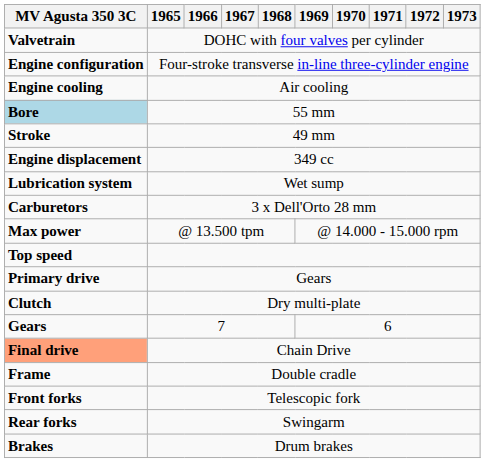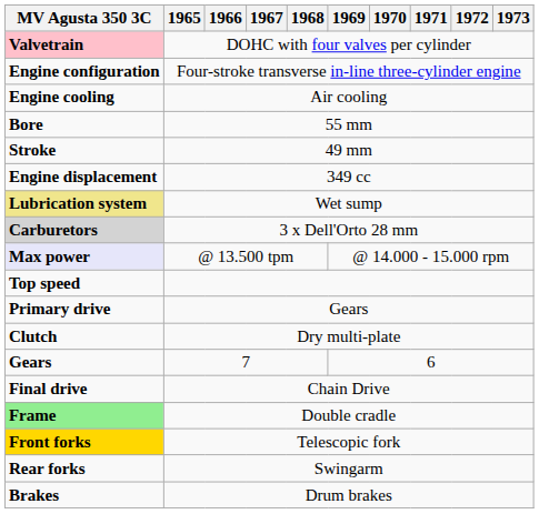Valvetrain | MV Agusta 350 3C: no background -> pink background
Bore | MV Agusta 350 3C: lightblue background -> no background
Lubrication system | MV Agusta 350 3C: no background -> khaki background
Carburetors | MV Agusta 350 3C: no background -> lightgrey background
Max power | MV Agusta 350 3C: no background -> lavender background
Final drive | MV Agusta 350 3C: lightsalmon background -> no background
Frame | MV Agusta 350 3C: no background -> lightgreen background
Front forks | MV Agusta 350 3C: no background -> gold background
